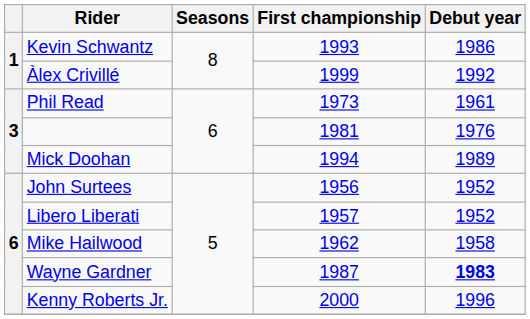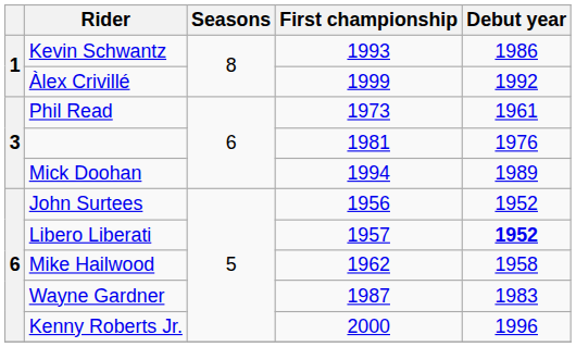Libero Liberati | Debut year: normal -> bold
Wayne Gardner | Debut year: bold -> normal
